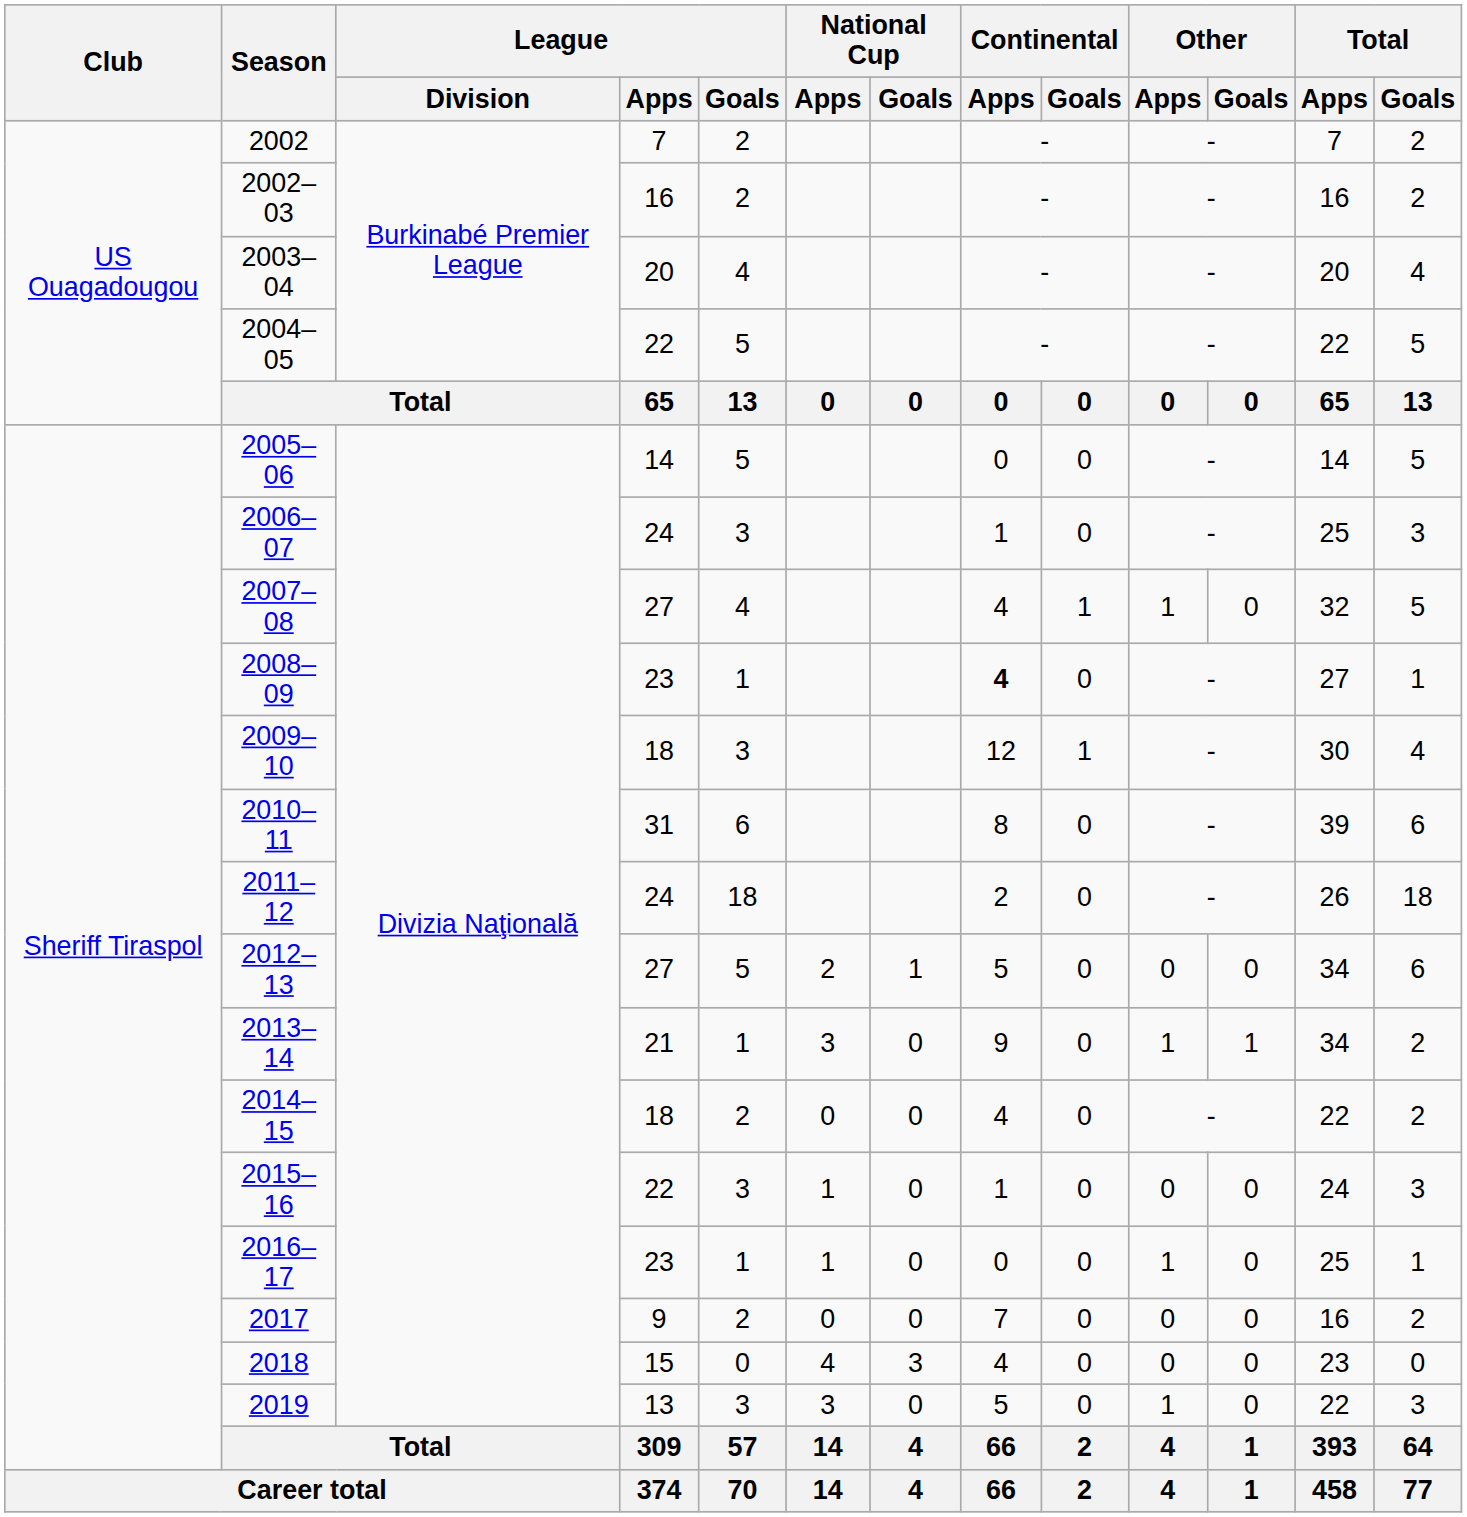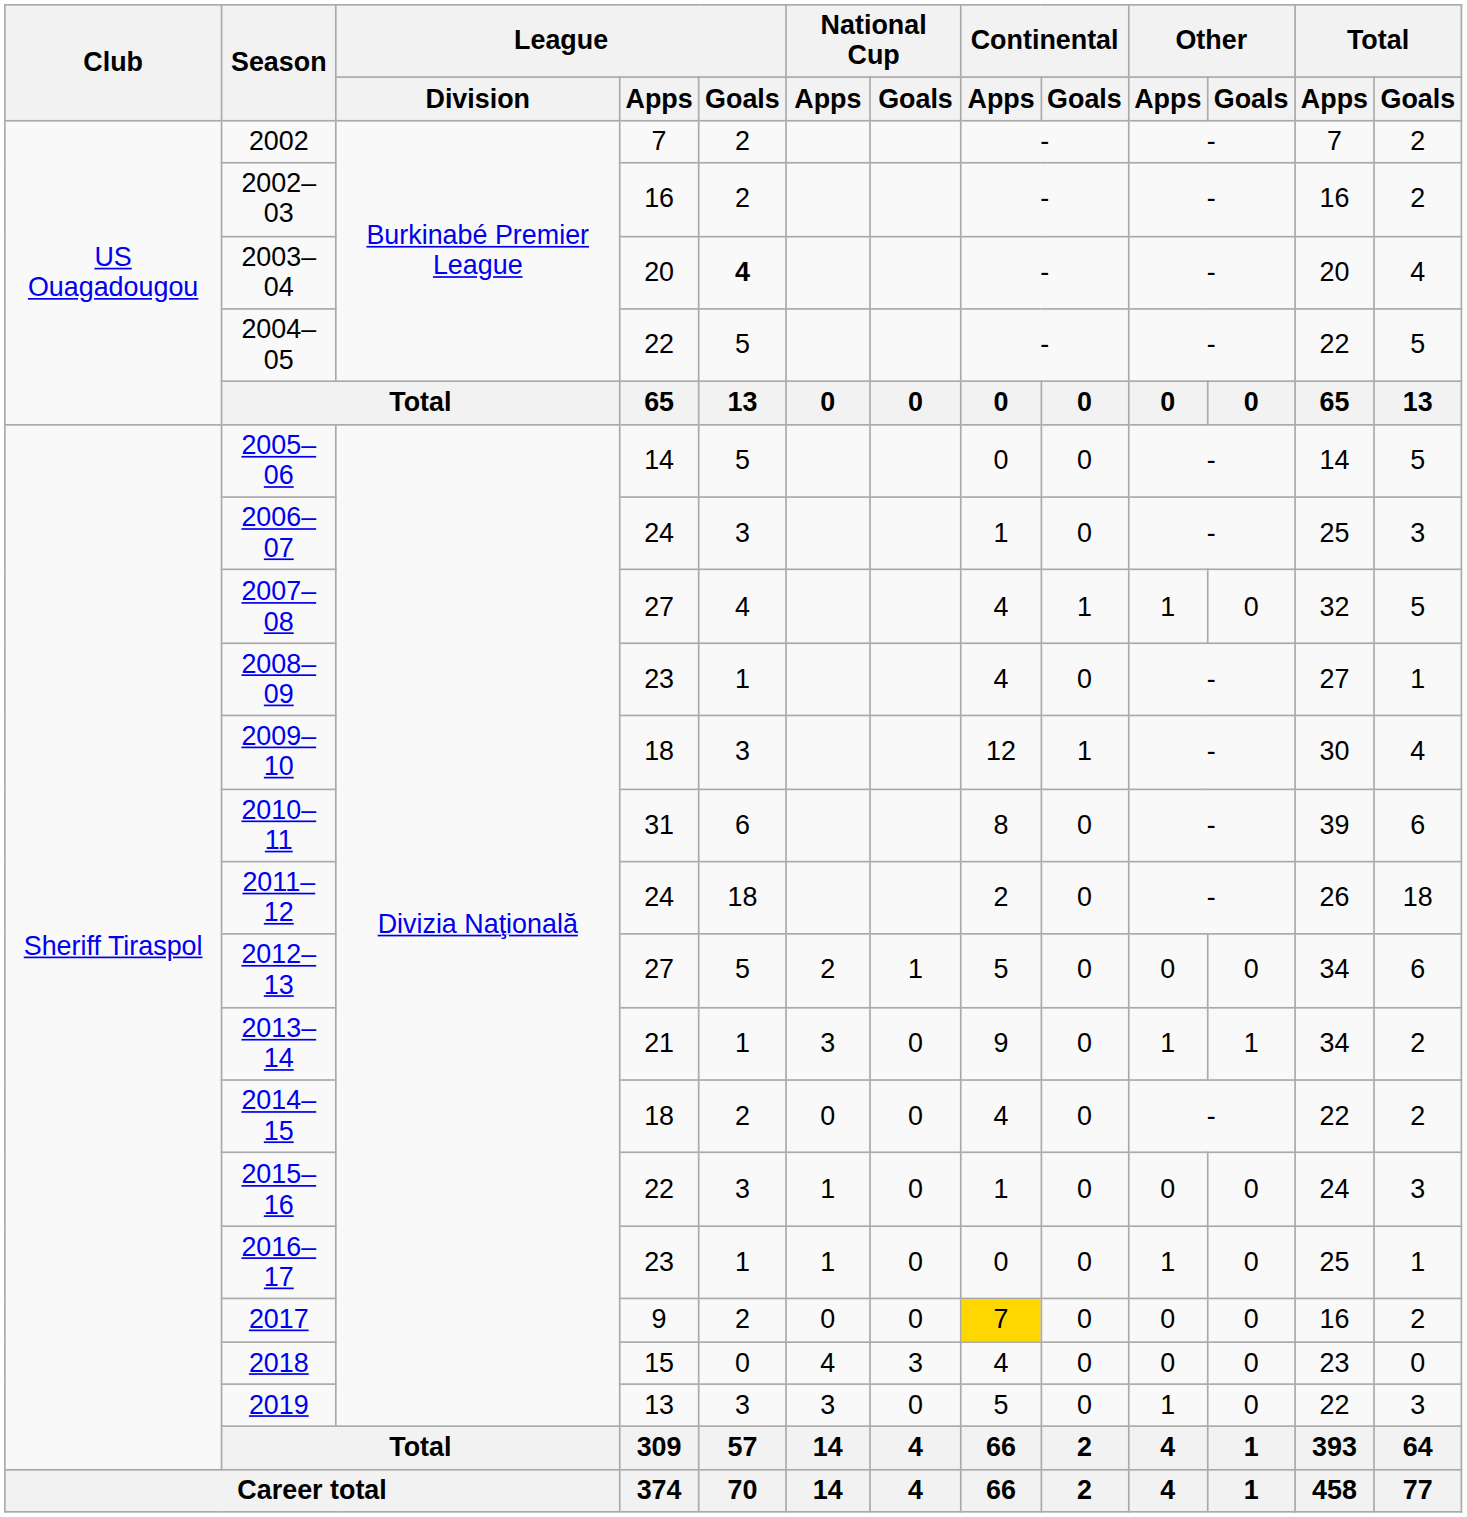2003–04 | League / Goals: normal -> bold
2008–09 | Continental / Apps: bold -> normal
2017 | Continental / Apps: no background -> gold background
